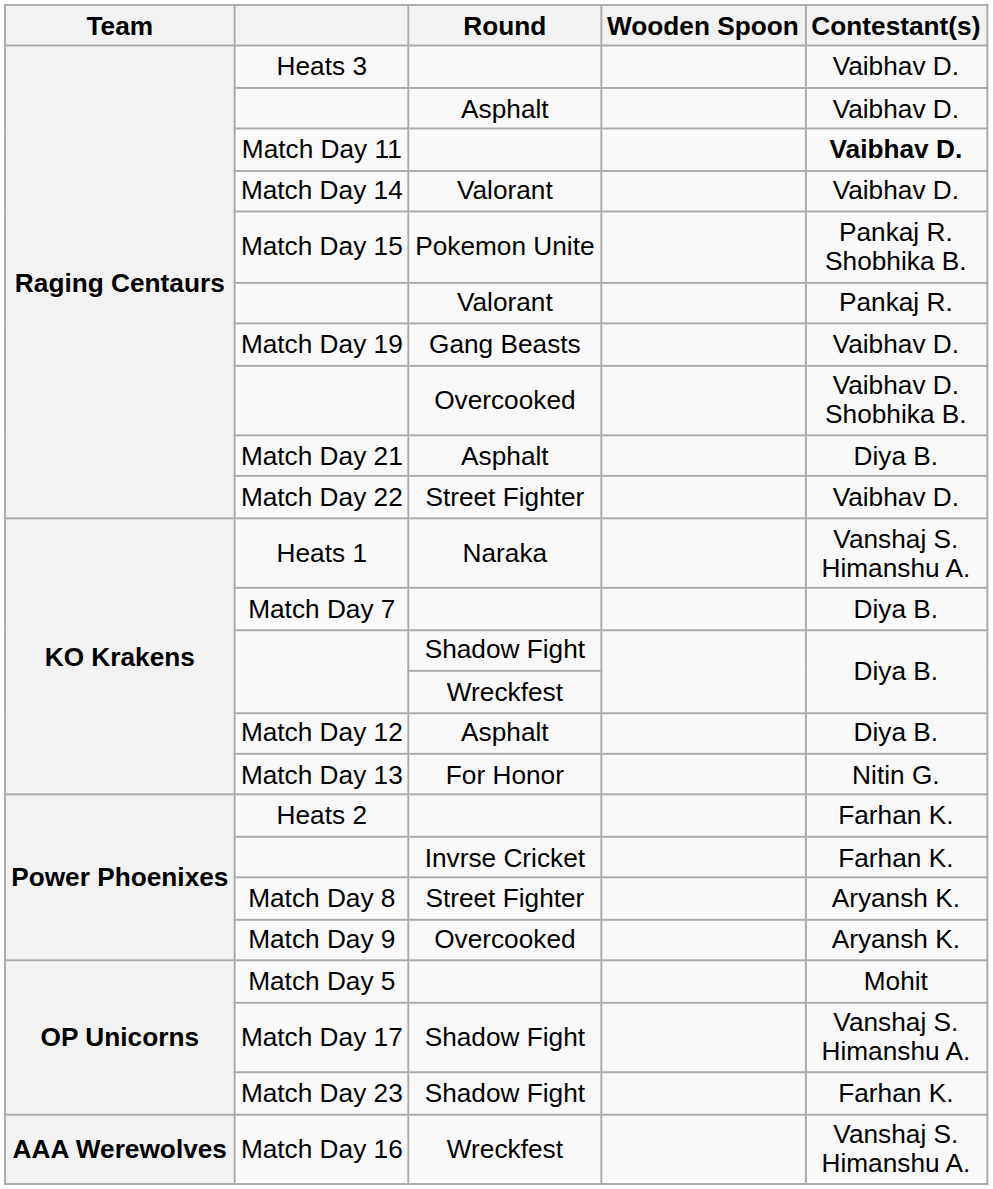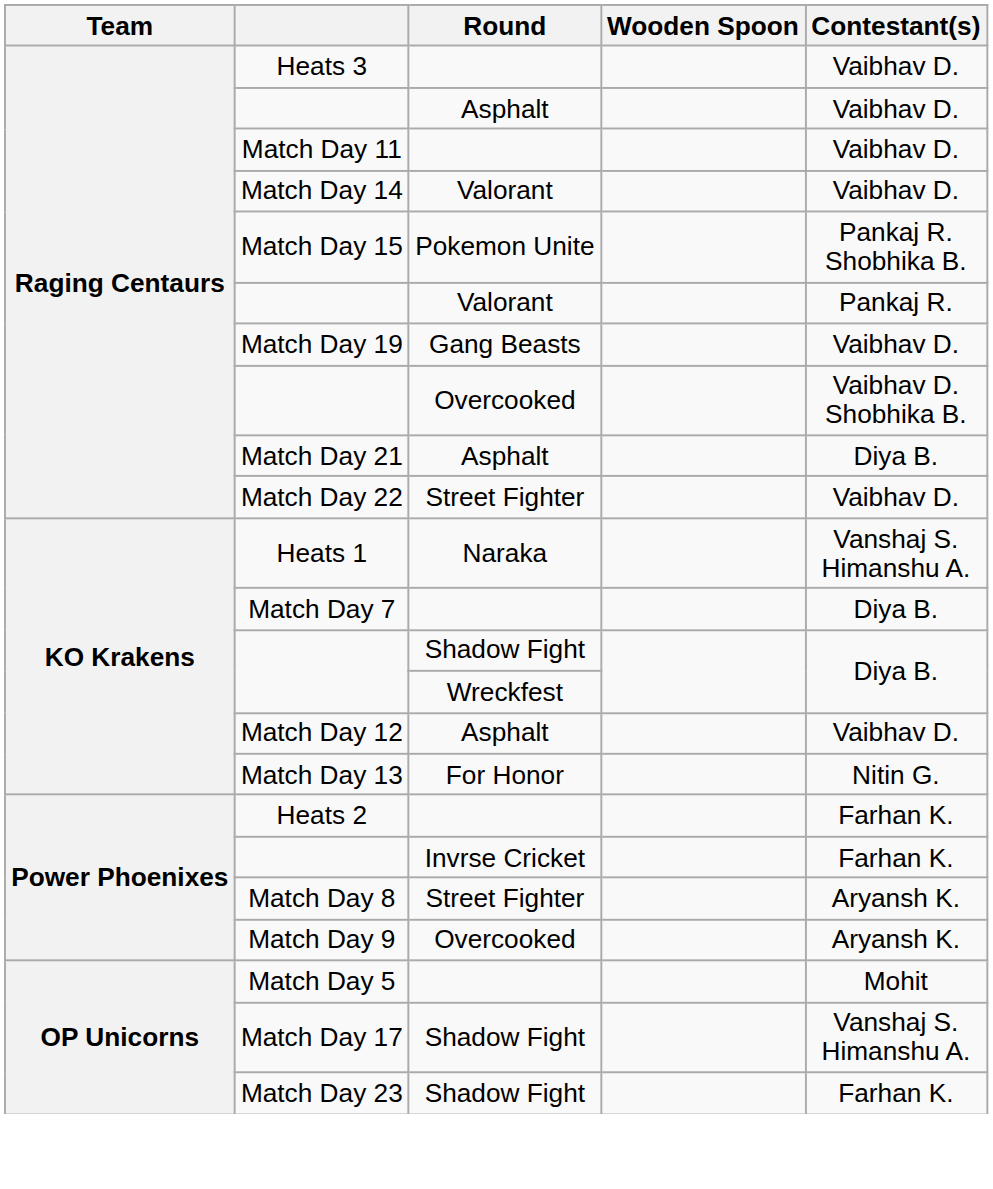Match Day 11 | Contestant(s): bold -> normal
Match Day 12 | Contestant(s): Diya B. -> Vaibhav D.
- row: AAA Werewolves | Match Day 16 | Wreckfest | Vanshaj S. Himanshu A.
